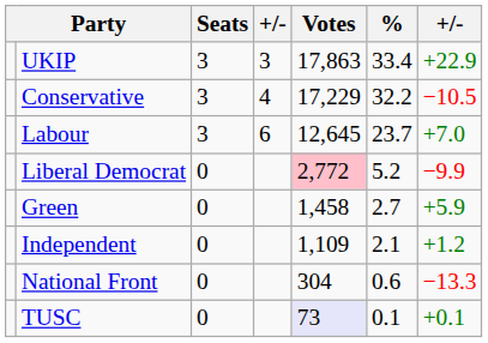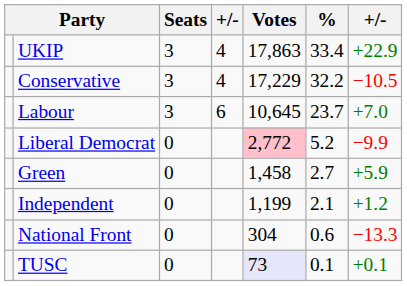UKIP | column 4: 3 -> 4
Labour | Votes: 12,645 -> 10,645
Independent | Votes: 1,109 -> 1,199
